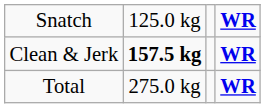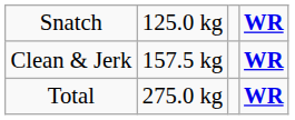Clean & Jerk | column 2: bold -> normal
